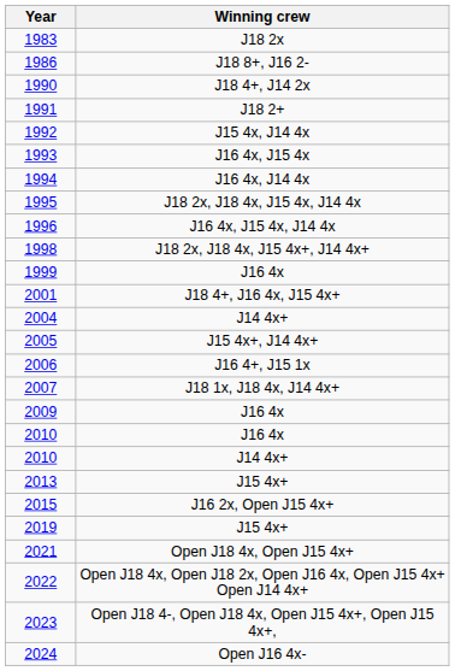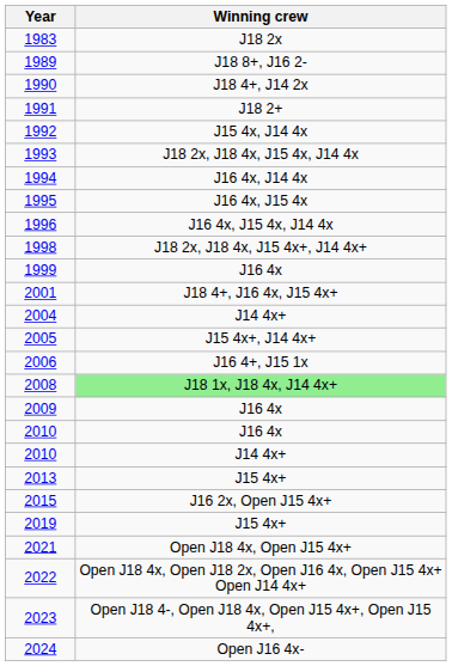row 3 | Year: 1986 -> 1989
row 7 | Winning crew: J16 4x, J15 4x -> J18 2x, J18 4x, J15 4x, J14 4x
row 9 | Winning crew: J18 2x, J18 4x, J15 4x, J14 4x -> J16 4x, J15 4x
row 17 | Year: 2007 -> 2008
row 17 | Winning crew: no background -> lightgreen background
